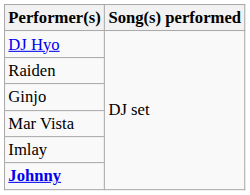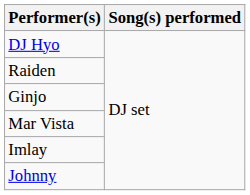Johnny | Performer(s): bold -> normal
